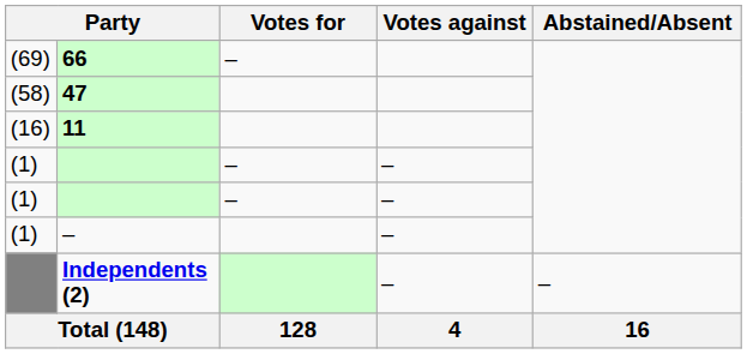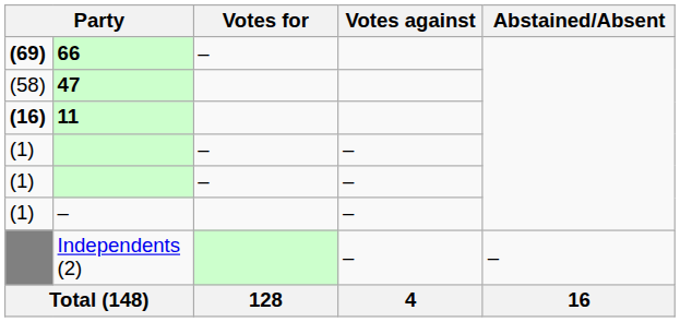66 | column 1: normal -> bold
11 | column 1: normal -> bold
Independents (2) | column 2: bold -> normal
